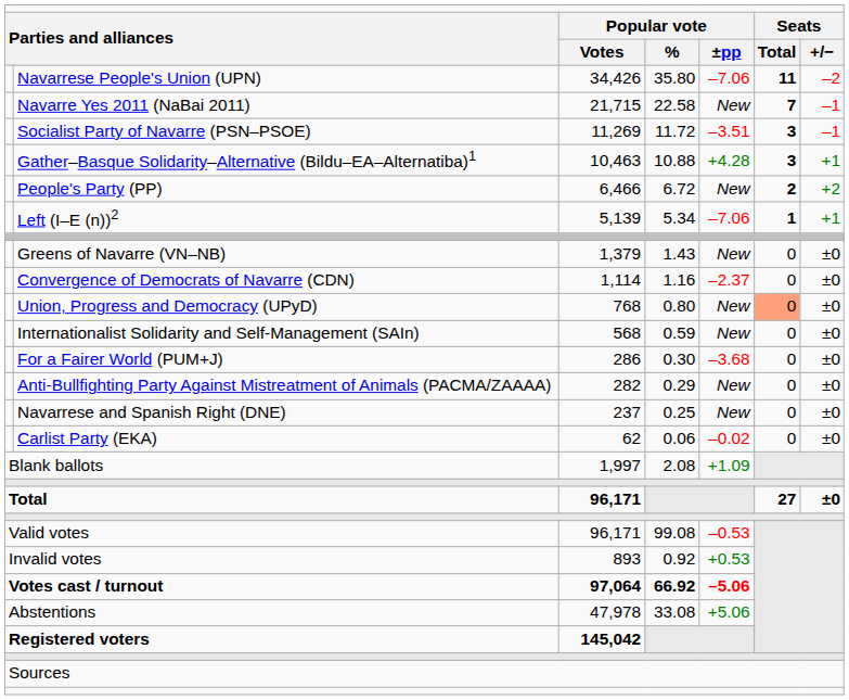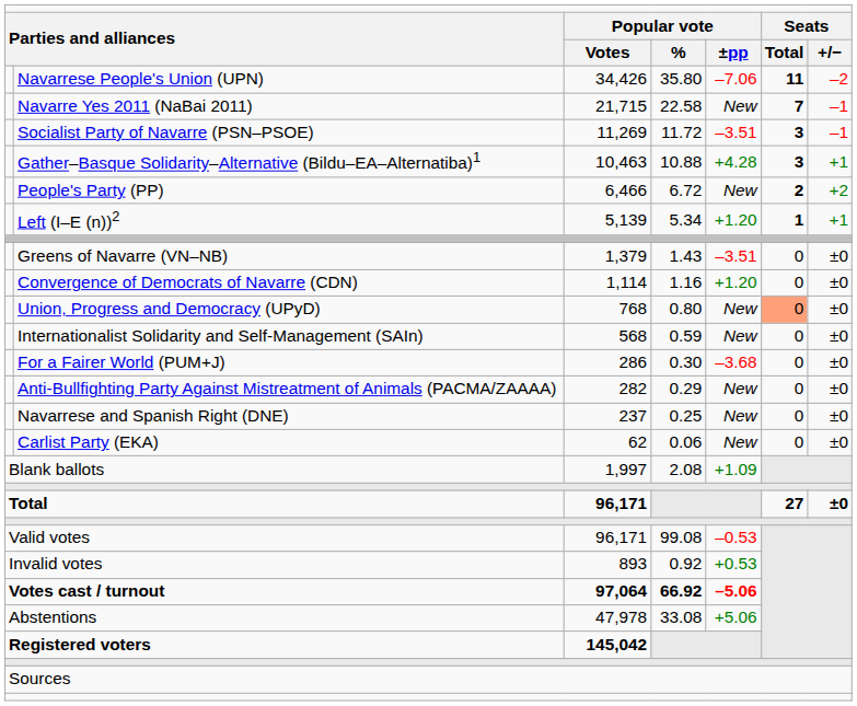Left (I–E (n))2 | column 5: –7.06 -> +1.20
Greens of Navarre (VN–NB) | column 5: New -> –3.51
Convergence of Democrats of Navarre (CDN) | column 5: –2.37 -> +1.20
Carlist Party (EKA) | column 5: –0.02 -> New
